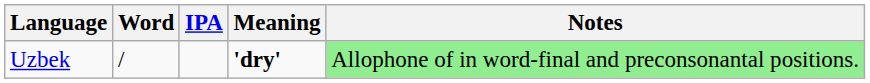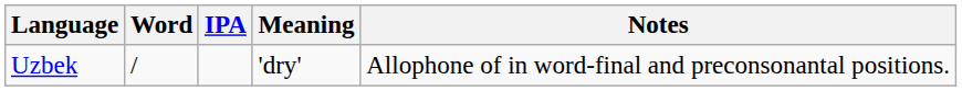Uzbek | Meaning: bold -> normal
Uzbek | Notes: lightgreen background -> no background
